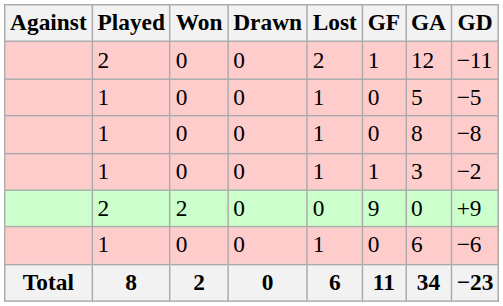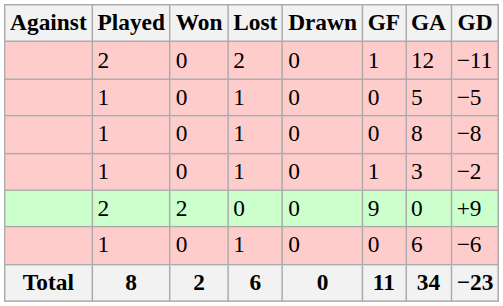columns swapped: Drawn <-> Lost
